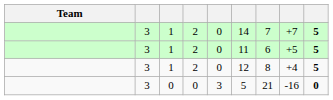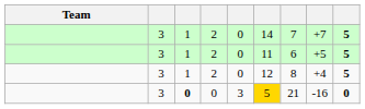row 5 | column 3: normal -> bold
row 5 | column 6: no background -> gold background
